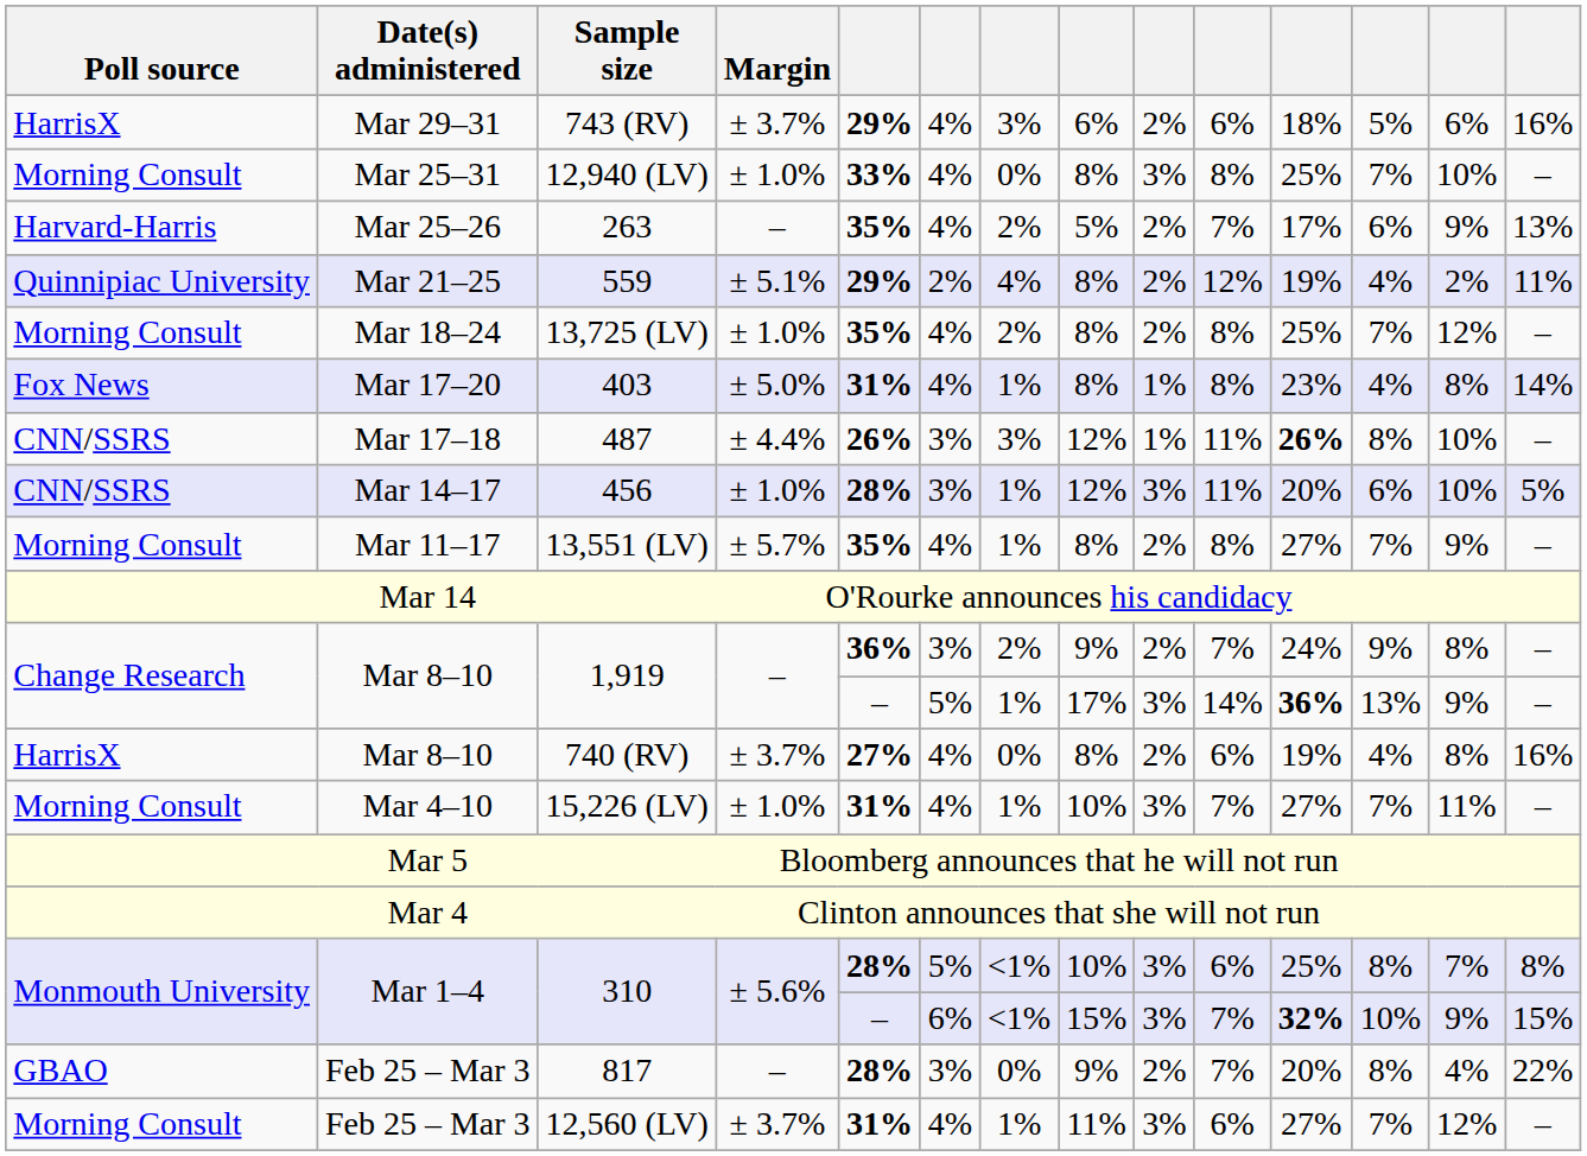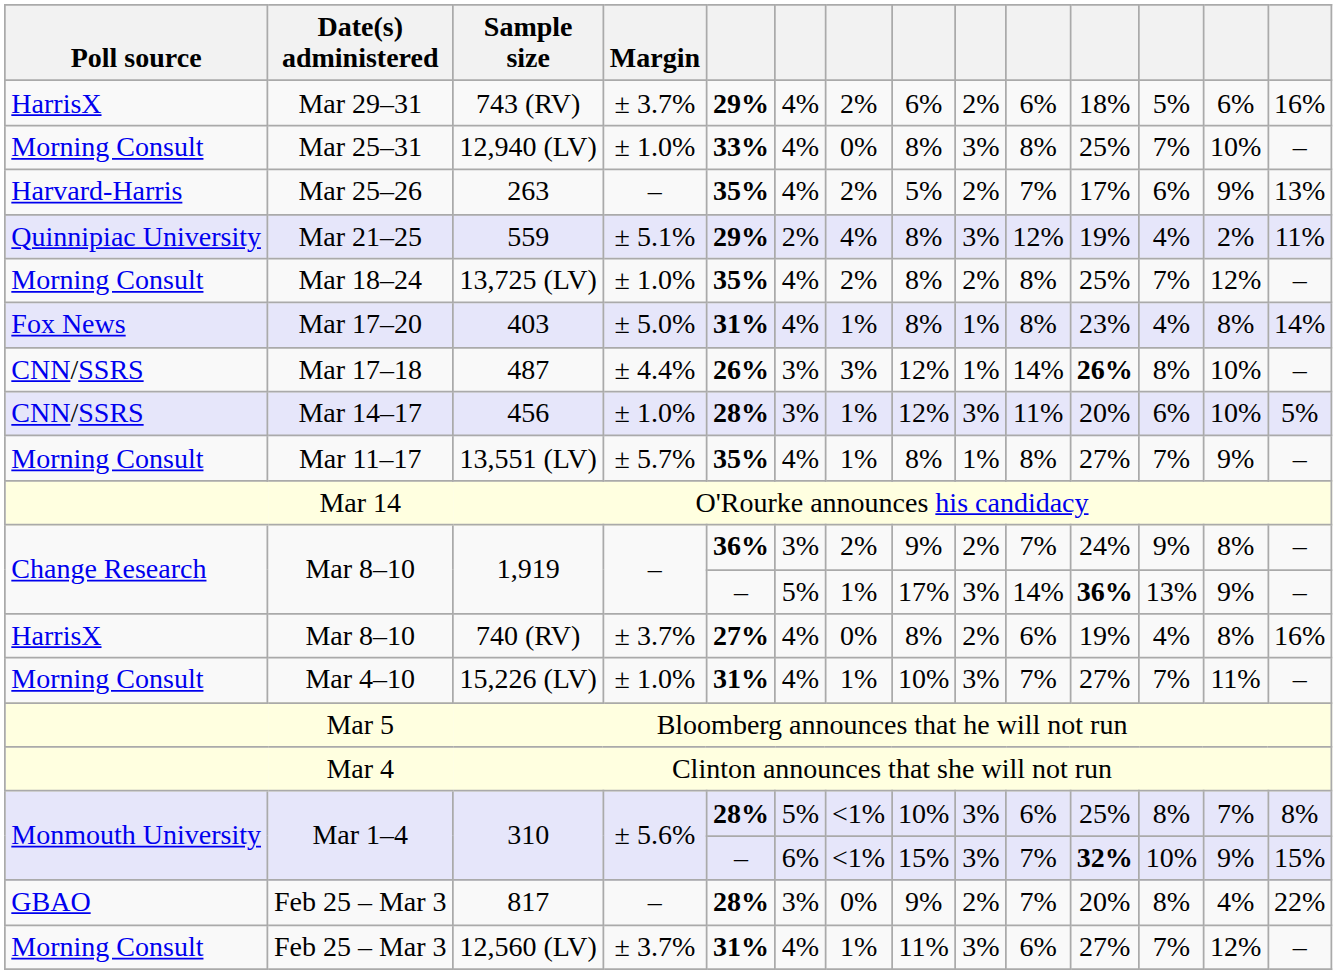743 (RV) | column 7: 3% -> 2%
559 | column 9: 2% -> 3%
487 | column 10: 11% -> 14%
13,551 (LV) | column 9: 2% -> 1%
